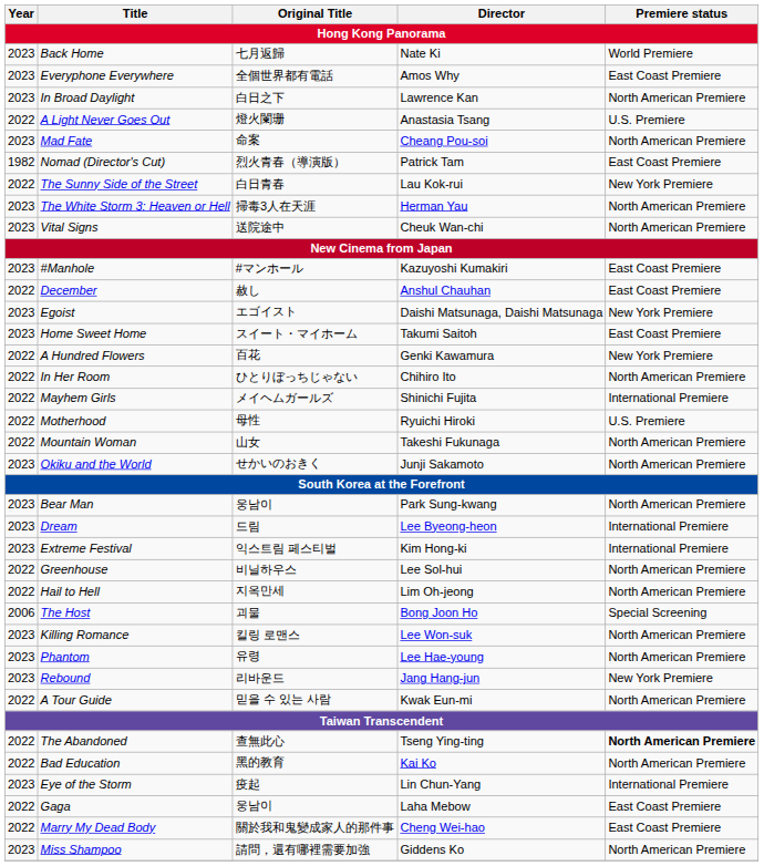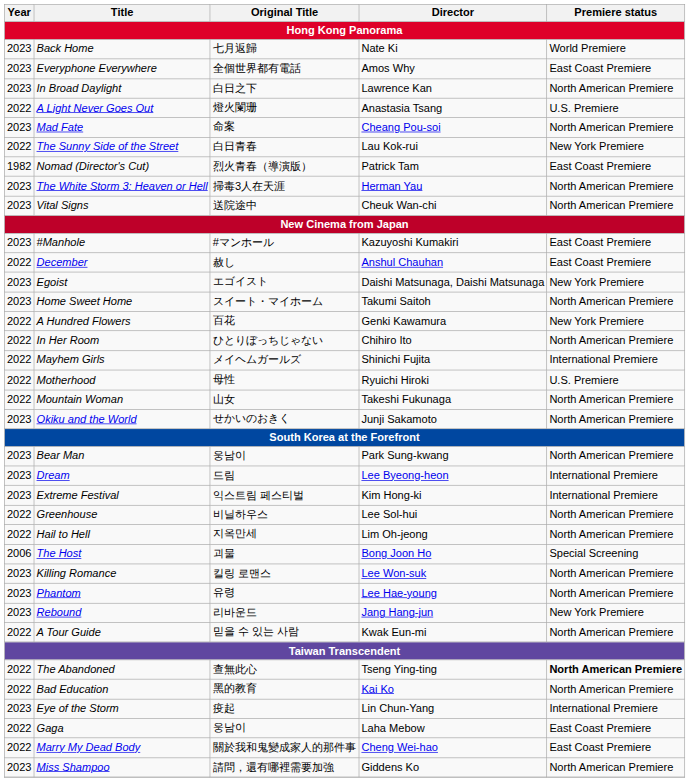rows swapped: Nomad (Director's Cut) <-> The Sunny Side of the Street
Home Sweet Home | Premiere status: East Coast Premiere -> North American Premiere
